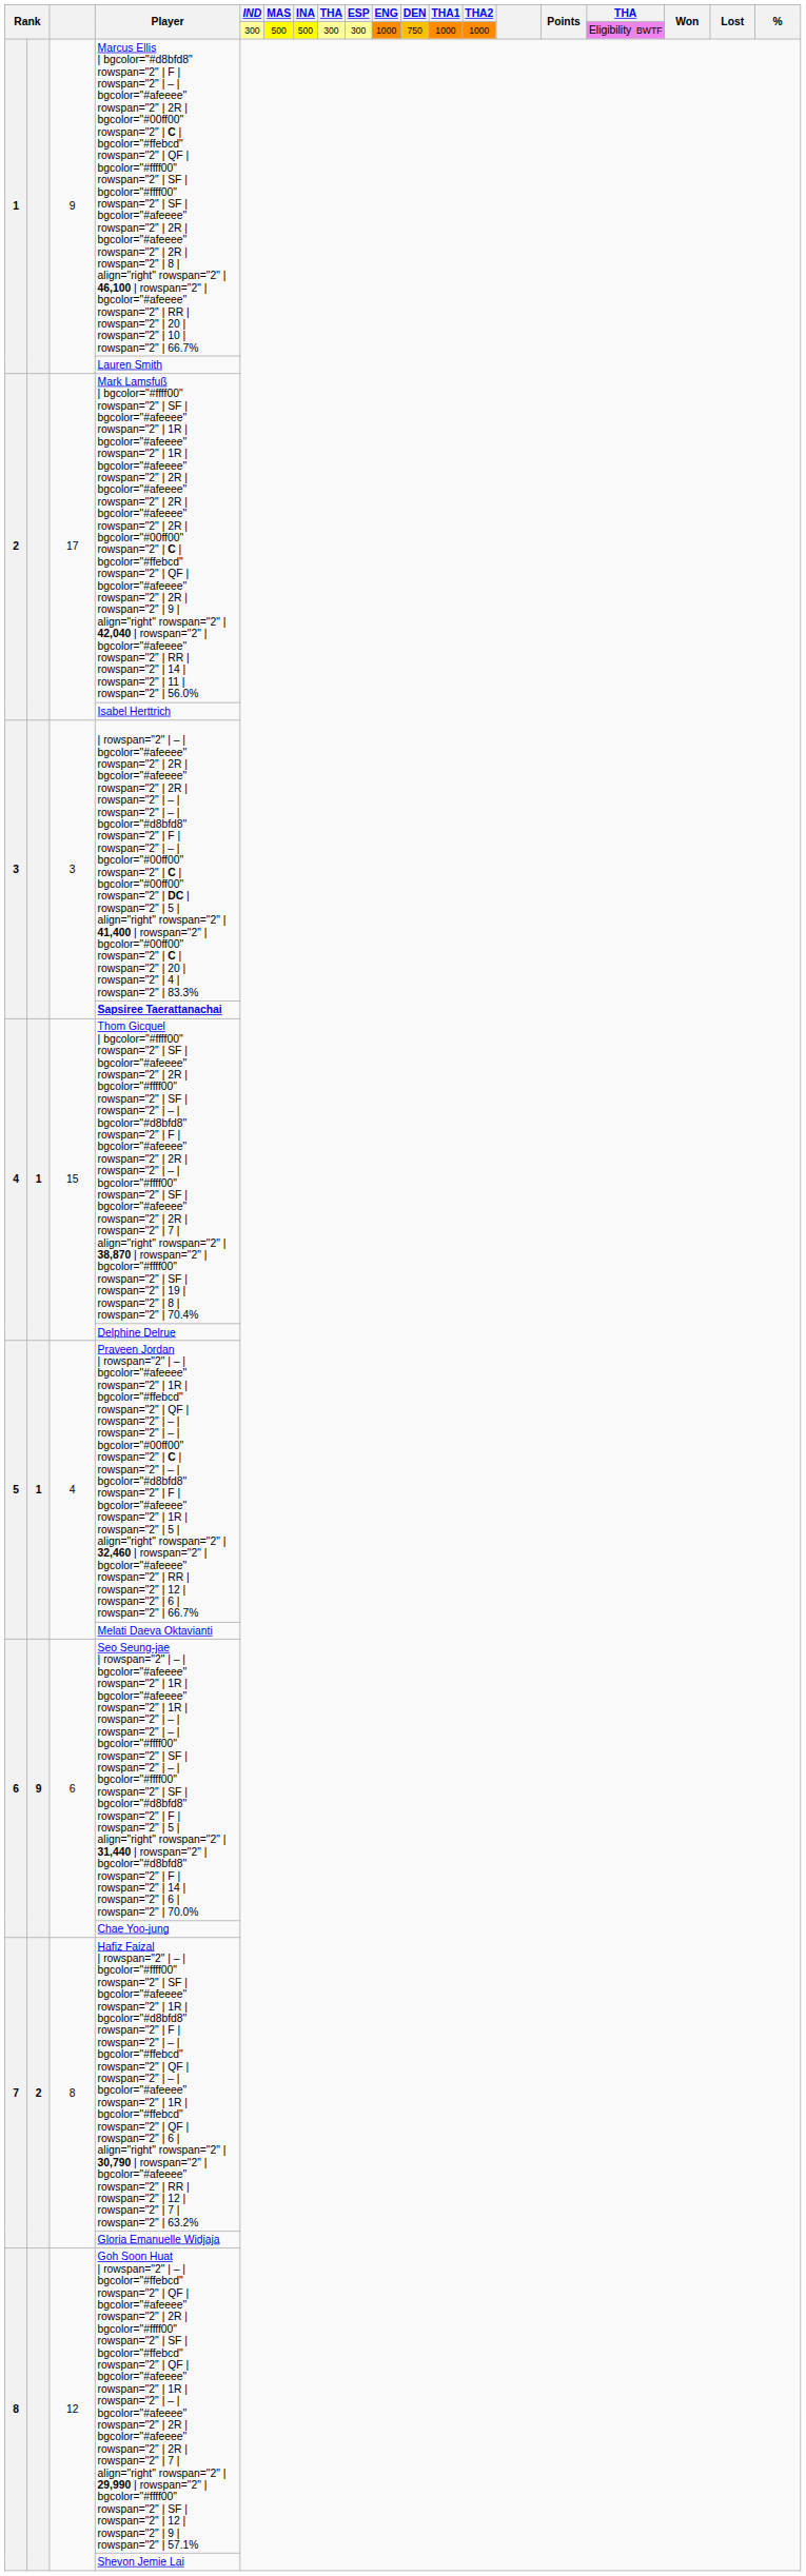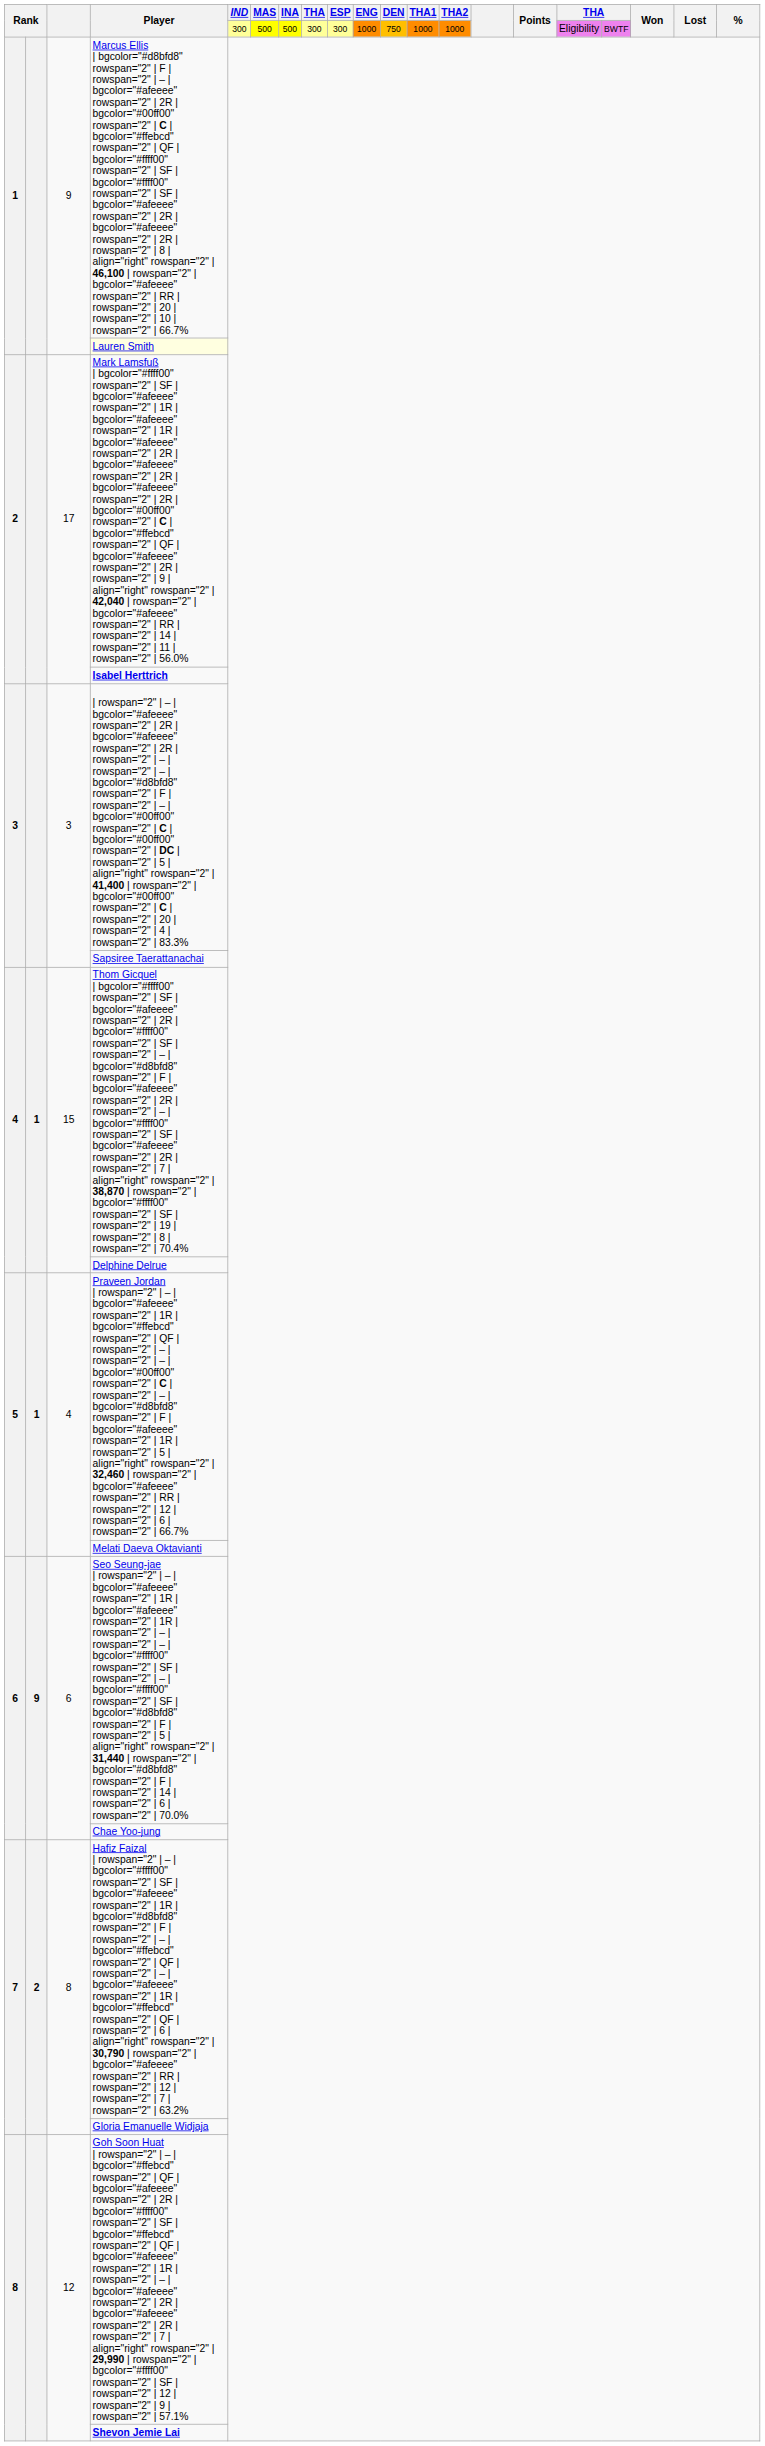Lauren Smith | Player: no background -> lightyellow background
Isabel Herttrich | Player: normal -> bold
Sapsiree Taerattanachai | Player: bold -> normal
Shevon Jemie Lai | Player: normal -> bold
